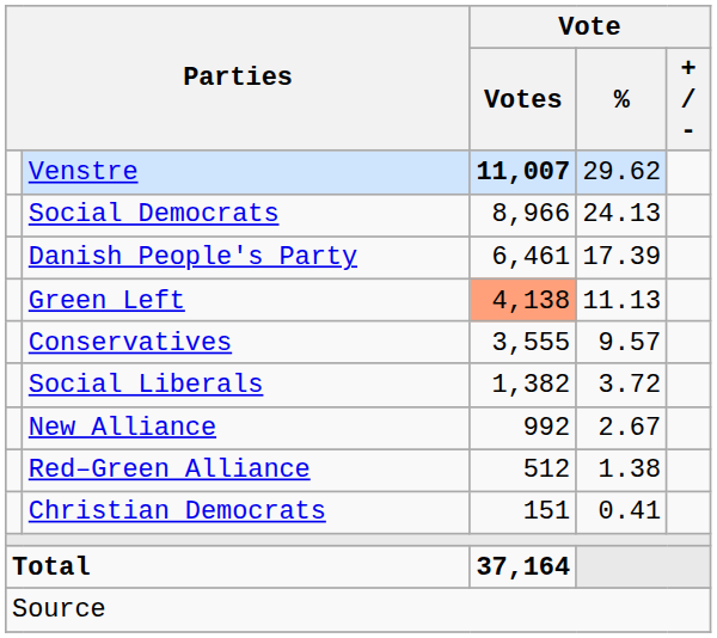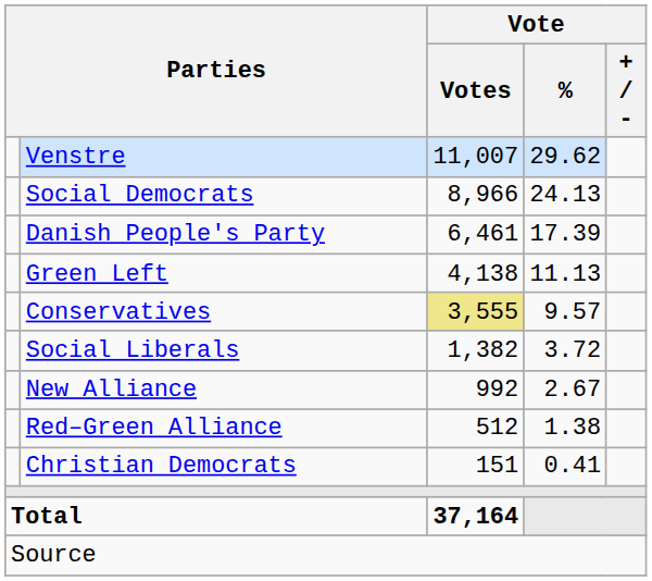Venstre | Vote / Votes: bold -> normal
Green Left | Vote / Votes: lightsalmon background -> no background
Conservatives | Vote / Votes: no background -> khaki background
